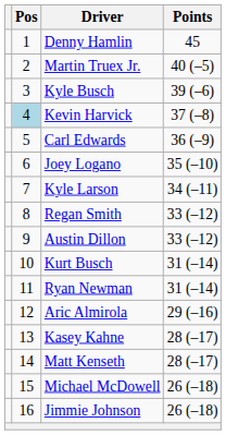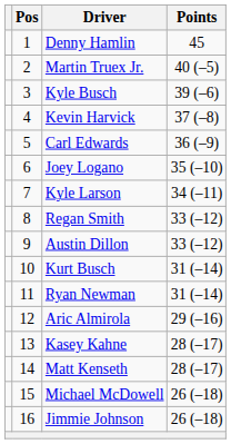Kevin Harvick | Pos: lightblue background -> no background
